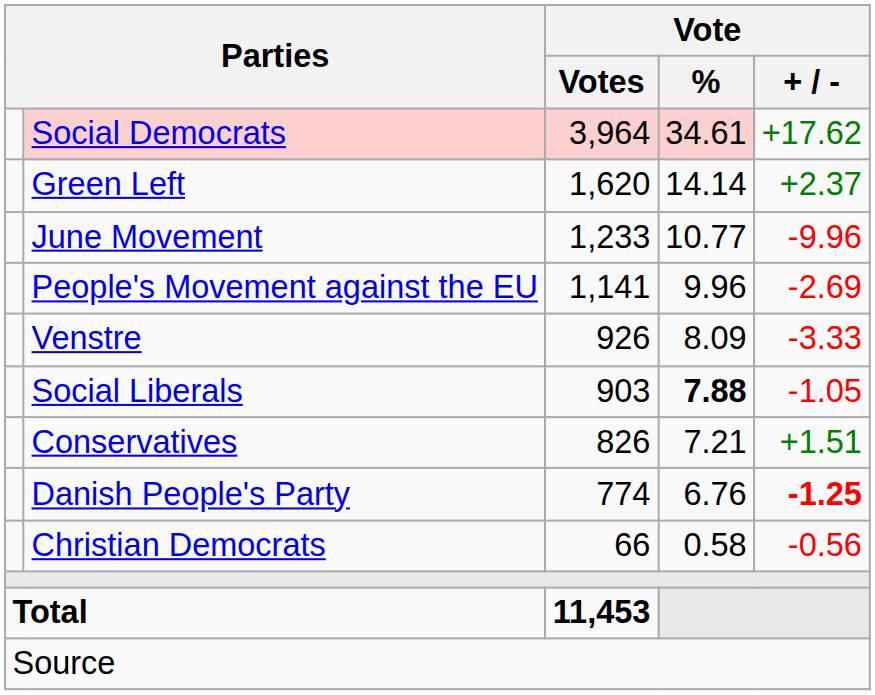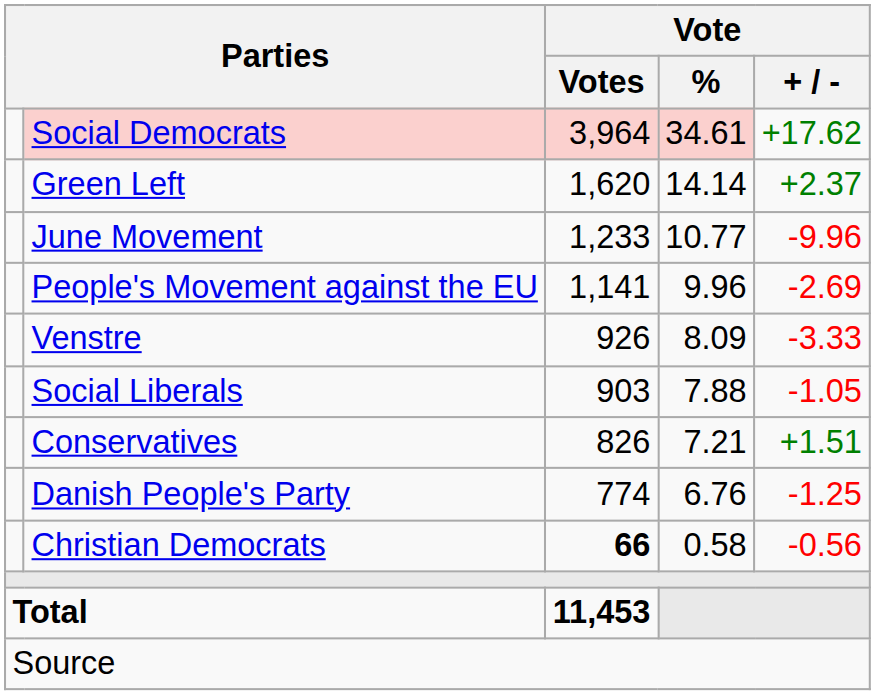Social Liberals | Vote / %: bold -> normal
Danish People's Party | Vote / + / -: bold -> normal
Christian Democrats | Vote / Votes: normal -> bold
